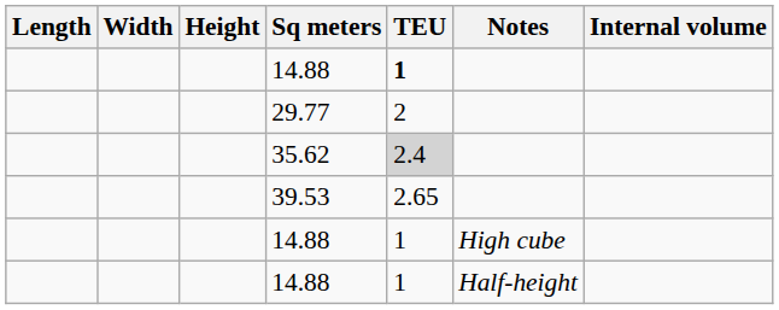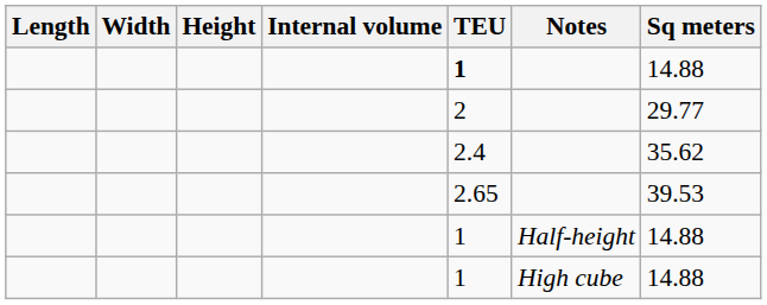columns swapped: Internal volume <-> Sq meters
row 4 | TEU: lightgrey background -> no background
row 6 | Notes: High cube -> Half-height
row 7 | Notes: Half-height -> High cube
